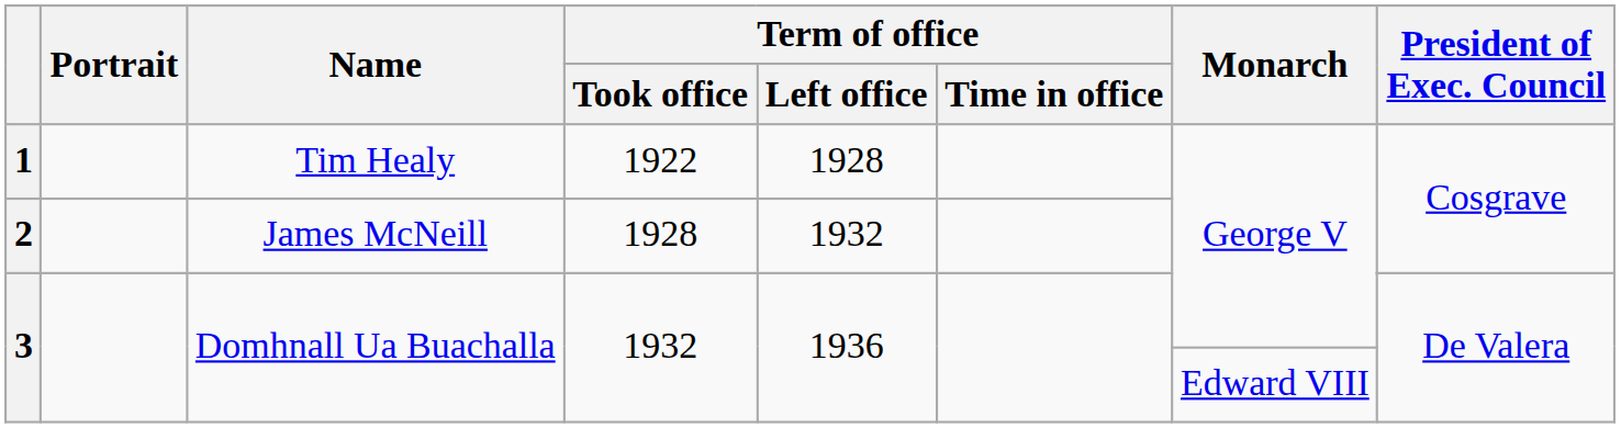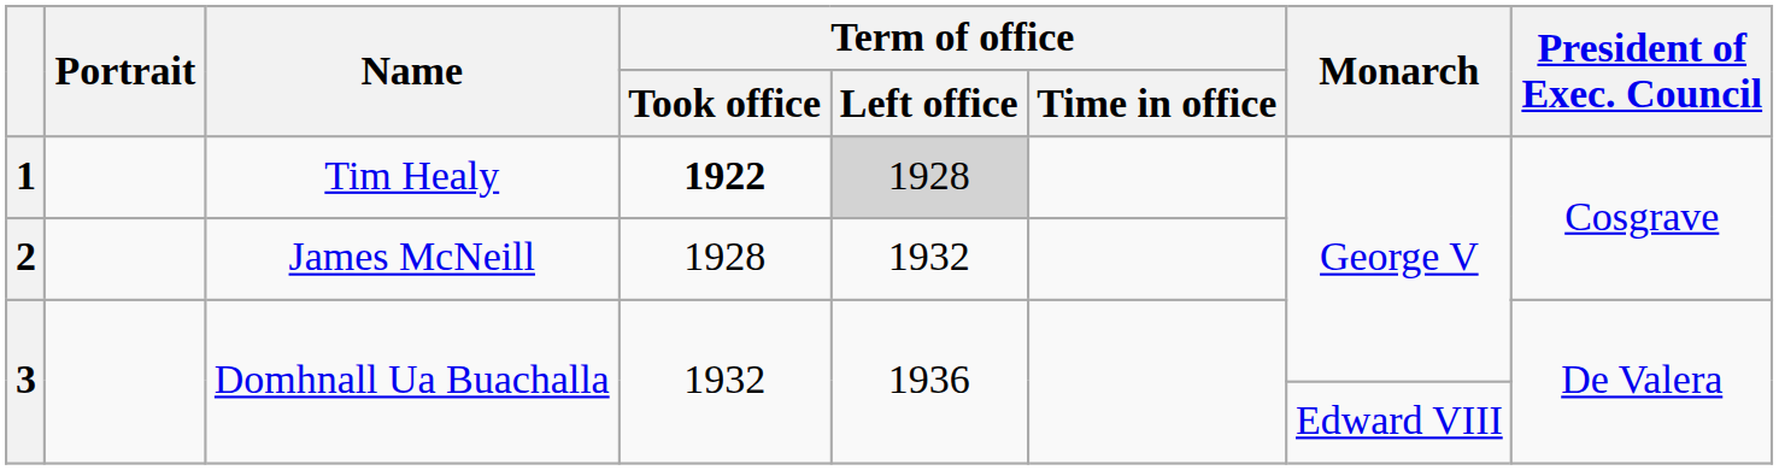1 | Term of office / Took office: normal -> bold
1 | Term of office / Left office: no background -> lightgrey background
